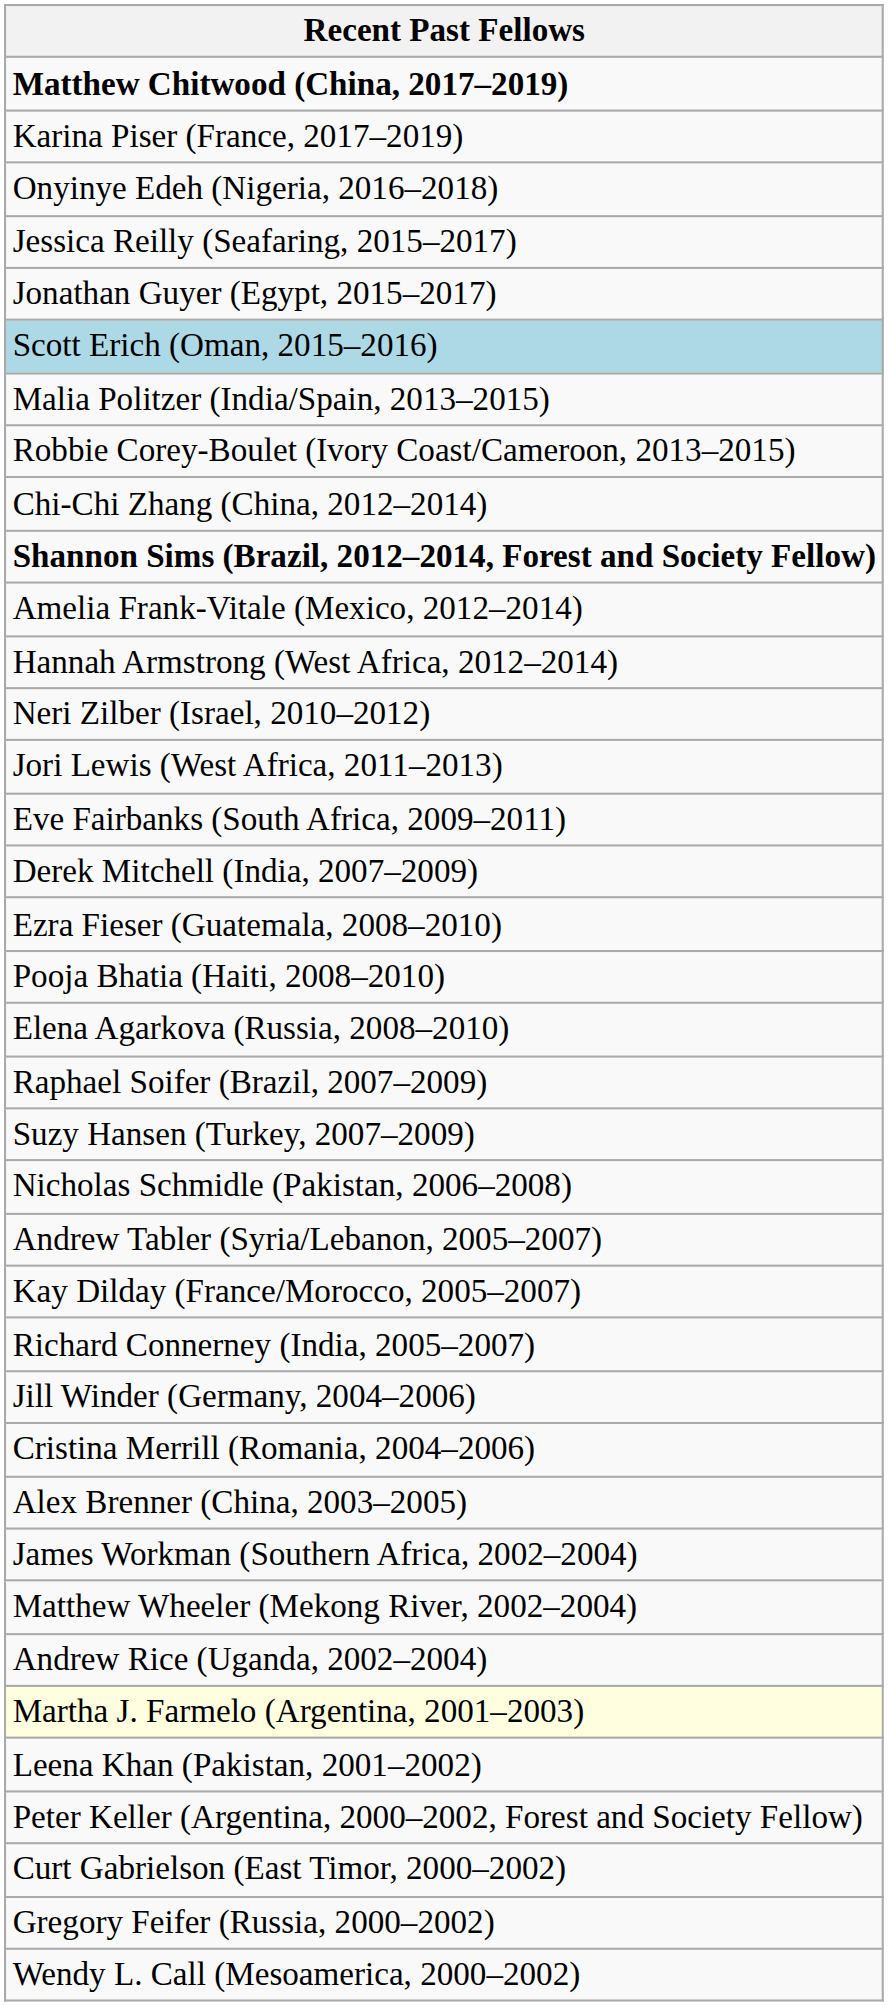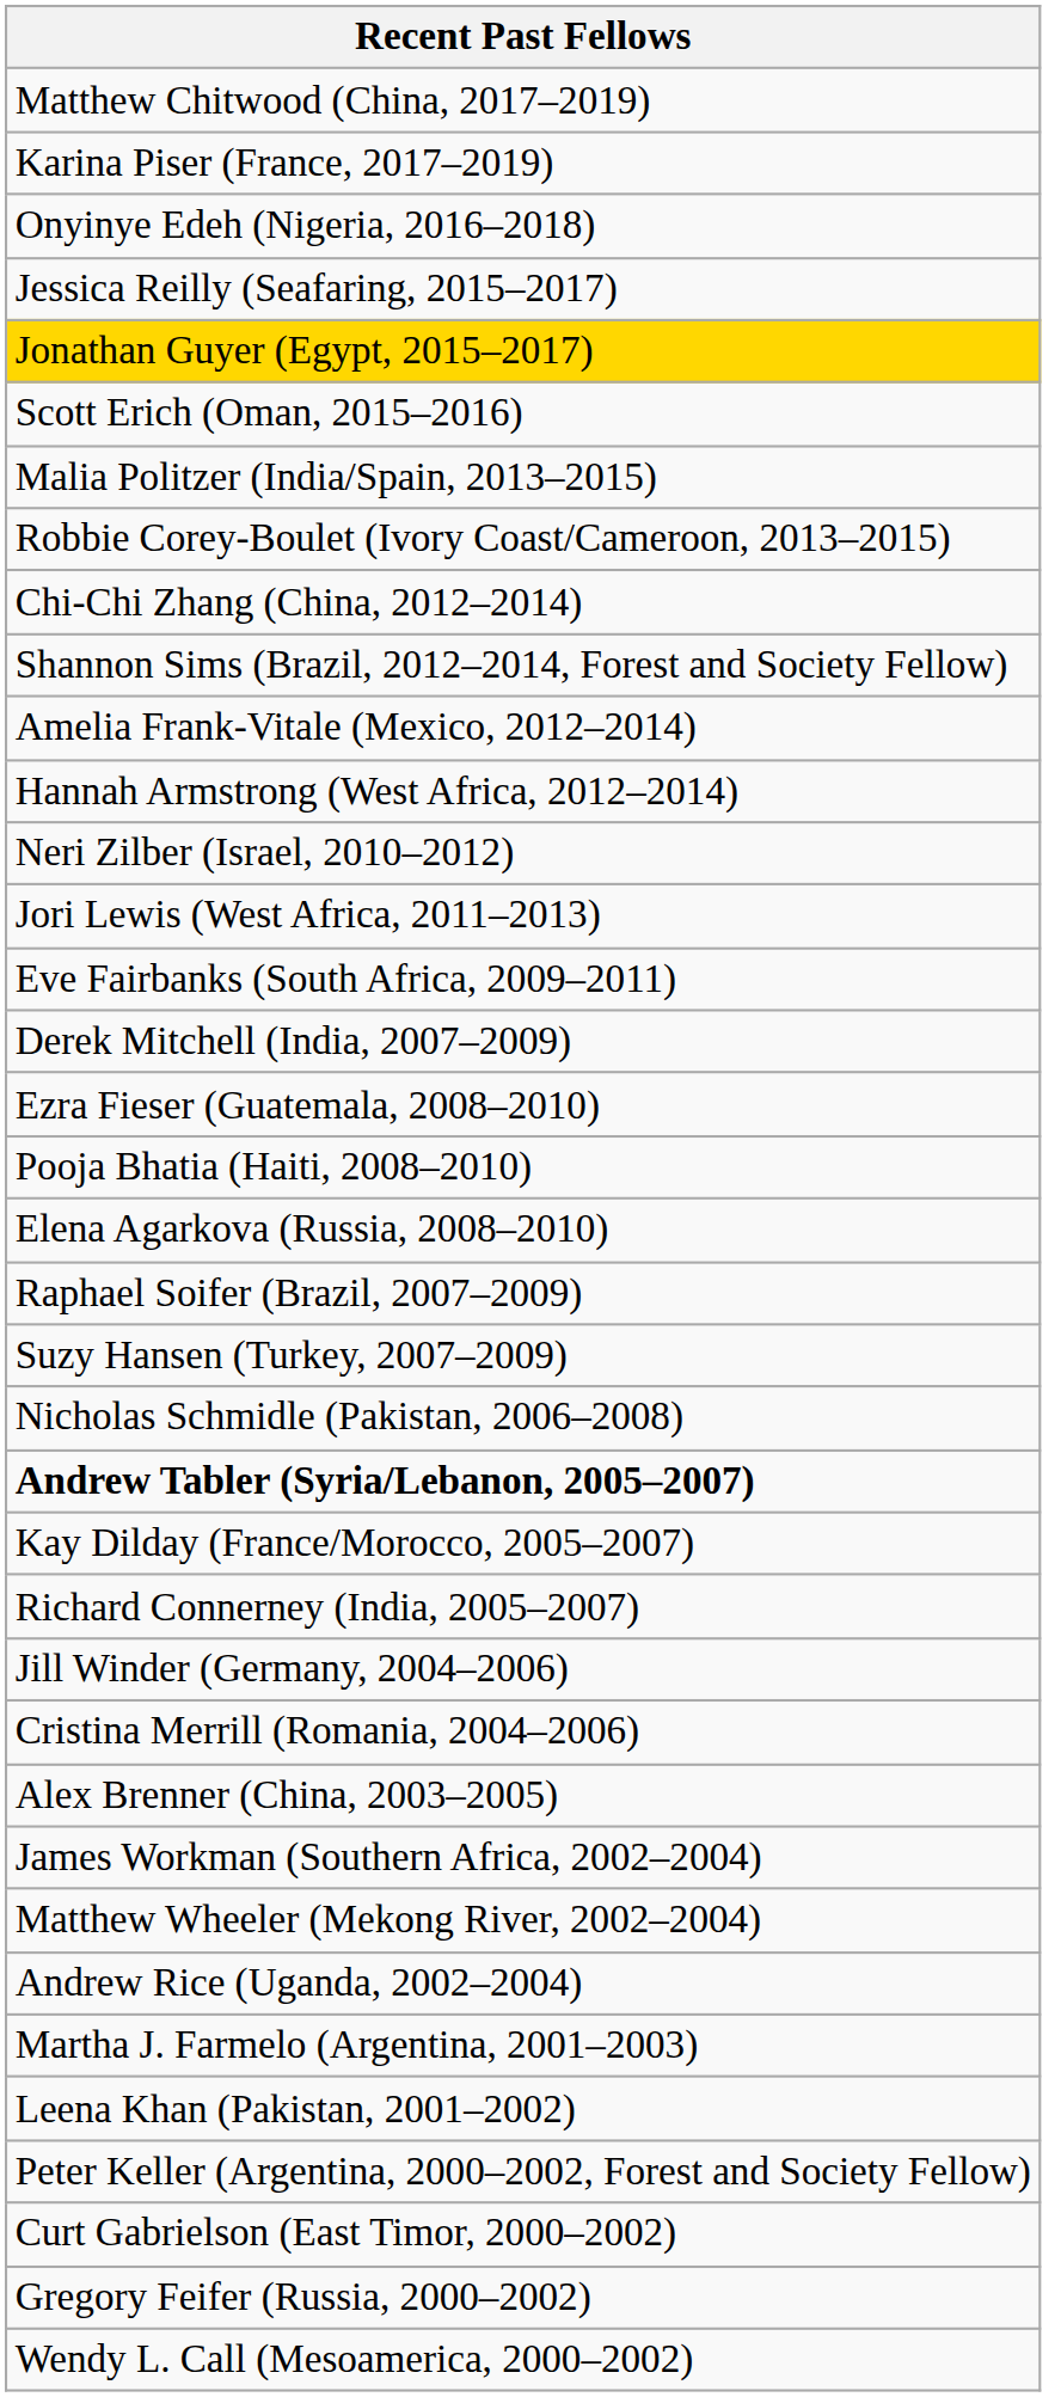row 2 | column 1: bold -> normal
row 6 | column 1: no background -> gold background
row 7 | column 1: lightblue background -> no background
row 11 | column 1: bold -> normal
row 24 | column 1: normal -> bold
row 33 | column 1: lightyellow background -> no background
